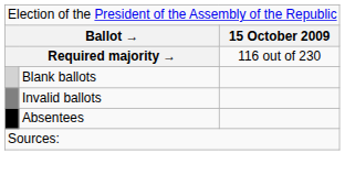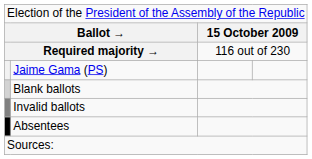+ row: Jaime Gama (PS)
